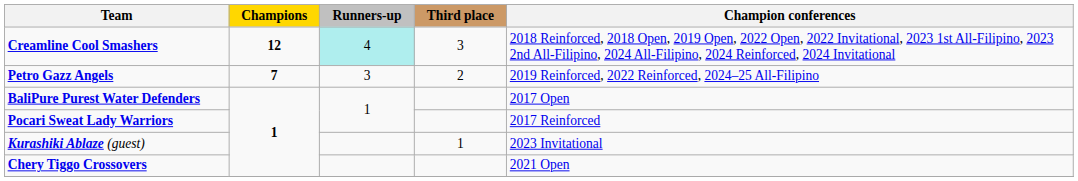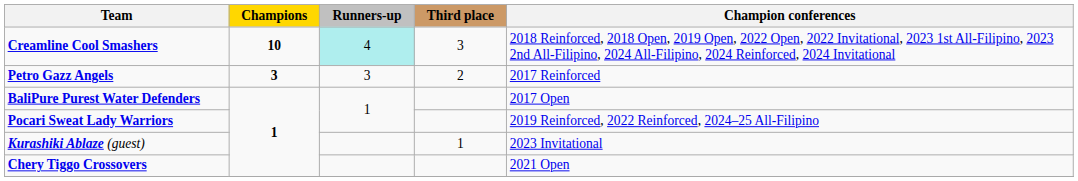Creamline Cool Smashers | Champions: 12 -> 10
Petro Gazz Angels | Champions: 7 -> 3
Petro Gazz Angels | Champion conferences: 2019 Reinforced, 2022 Reinforced, 2024–25 All-Filipino -> 2017 Reinforced
Pocari Sweat Lady Warriors | Champion conferences: 2017 Reinforced -> 2019 Reinforced, 2022 Reinforced, 2024–25 All-Filipino
